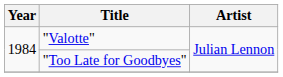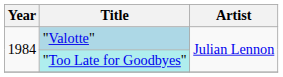"Valotte" | Title: no background -> lightblue background
"Too Late for Goodbyes" | Title: no background -> paleturquoise background
